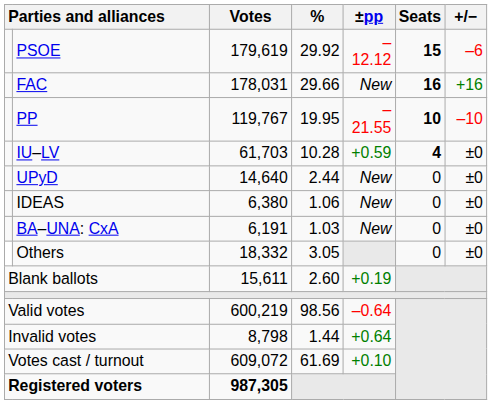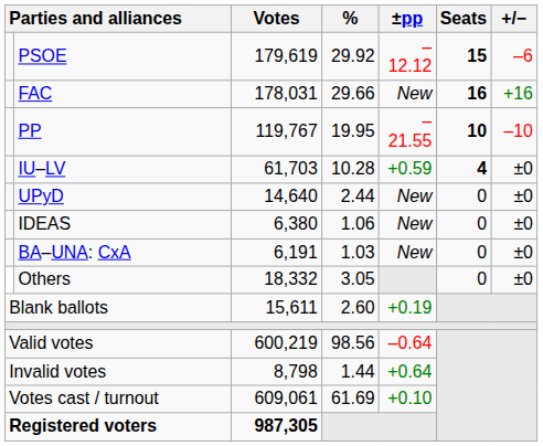Votes cast / turnout | Votes: 609,072 -> 609,061
